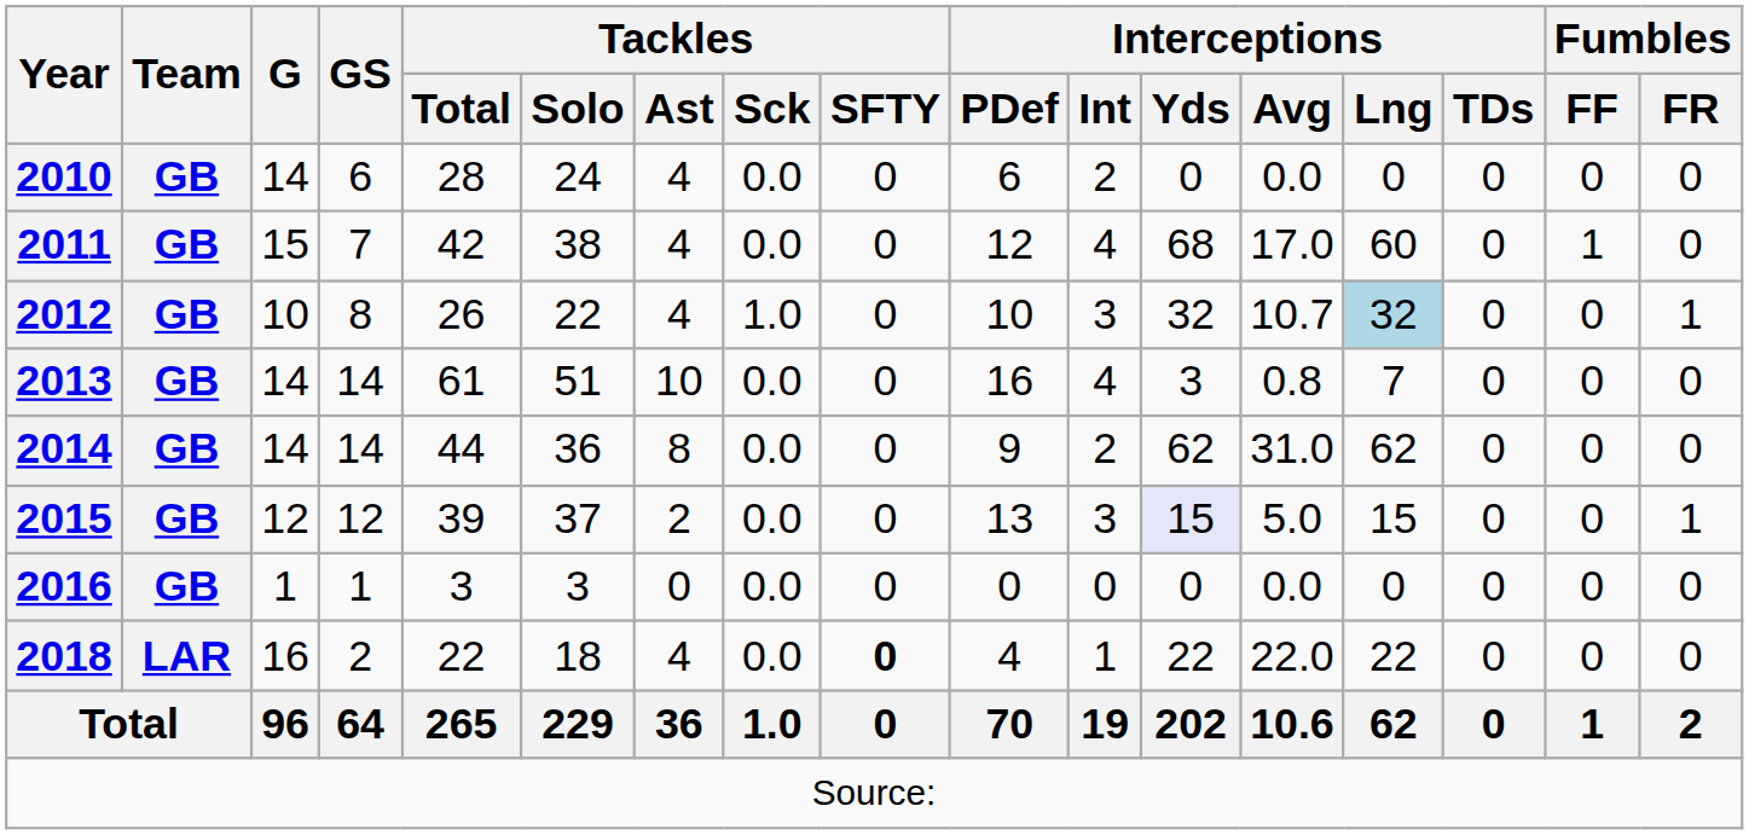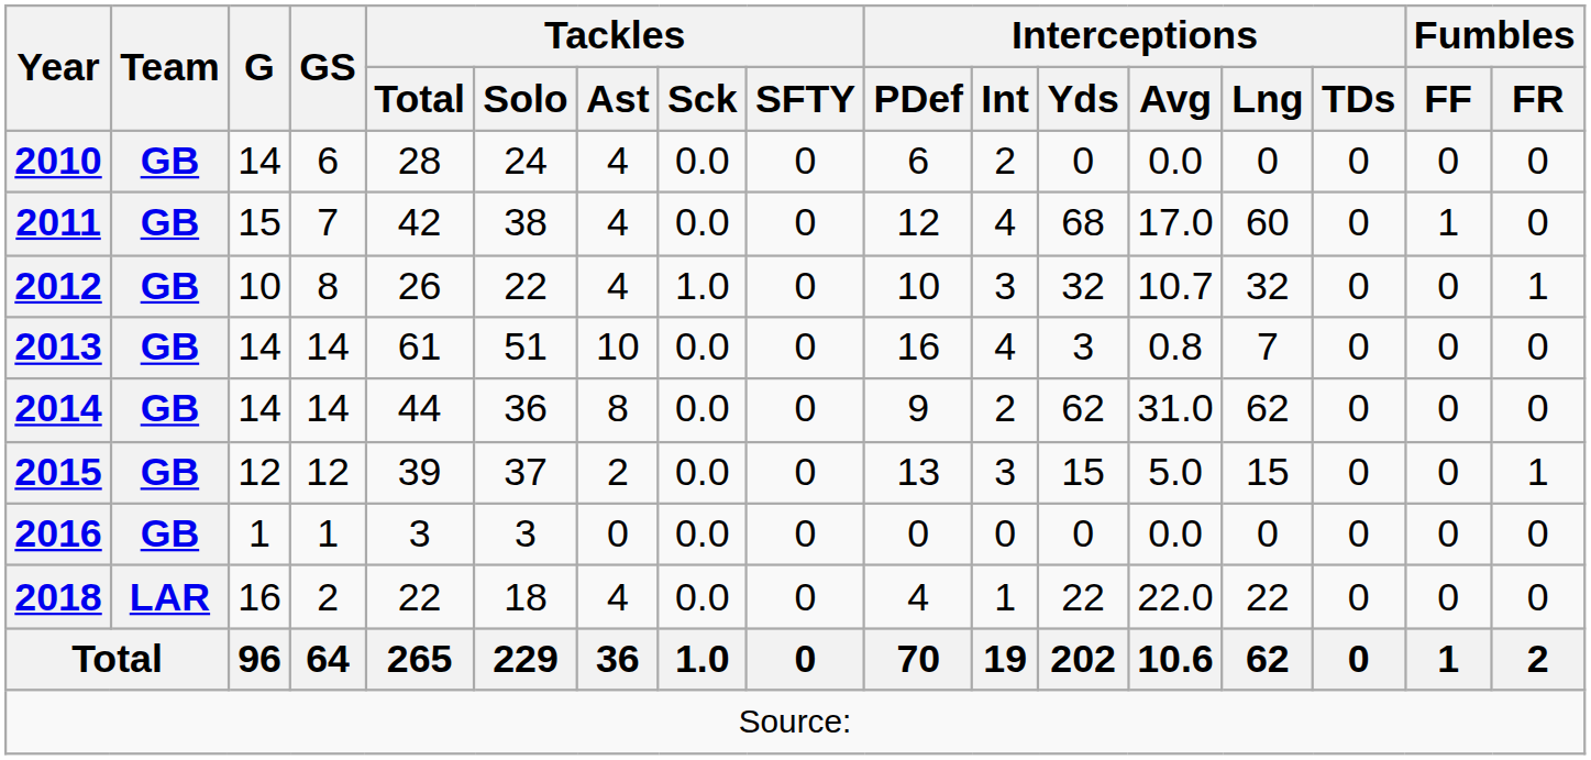2012 | Interceptions / Lng: lightblue background -> no background
2015 | Interceptions / Yds: lavender background -> no background
2018 | Tackles / SFTY: bold -> normal
